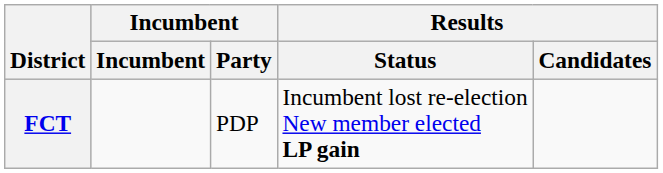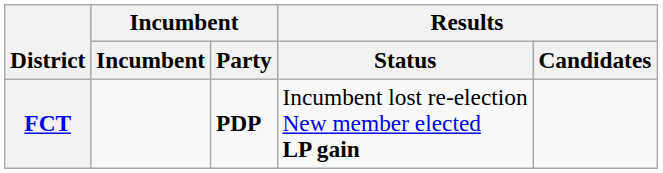FCT | Incumbent / Party: normal -> bold
